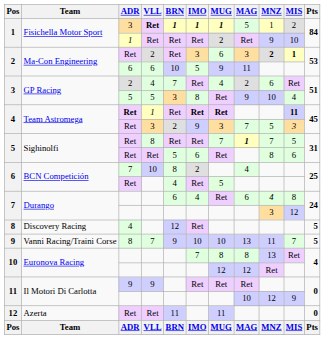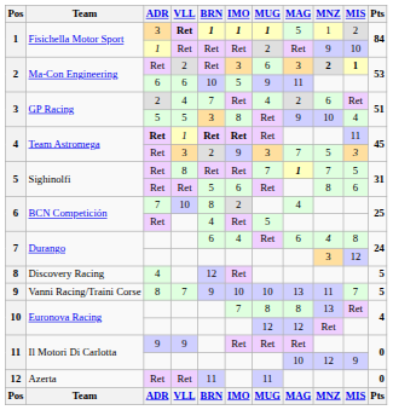4 / 1 | BRN: normal -> bold
4 / 1 | MUG: bold -> normal
4 / 1 | MIS: bold -> normal
